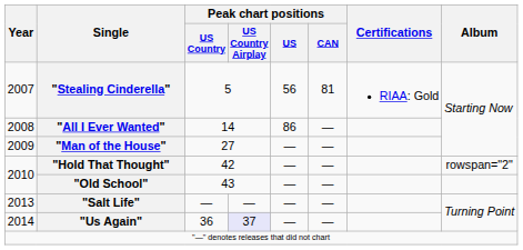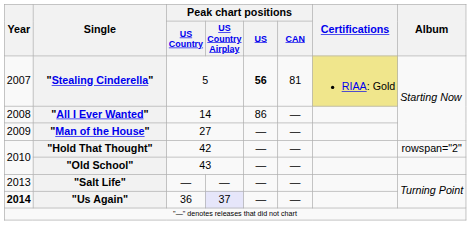"Stealing Cinderella" | Peak chart positions / US: normal -> bold
"Stealing Cinderella" | Certifications: no background -> khaki background
"Us Again" | Year: normal -> bold
